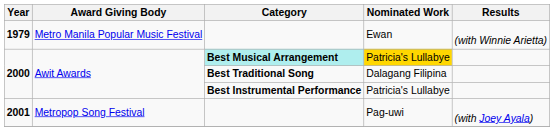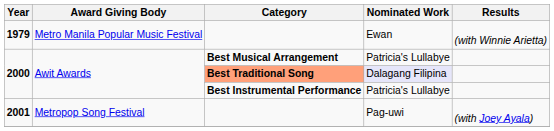Best Musical Arrangement | Category: paleturquoise background -> no background
Best Musical Arrangement | Nominated Work: gold background -> no background
Best Traditional Song | Category: no background -> lightsalmon background
Best Traditional Song | Nominated Work: no background -> lavender background
